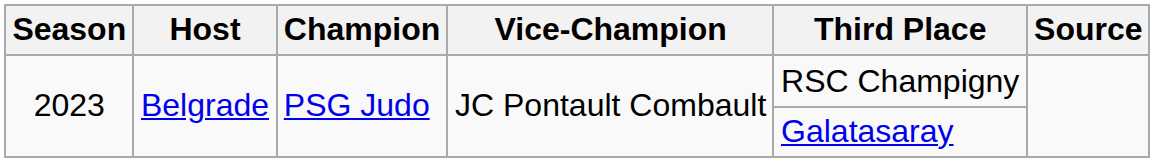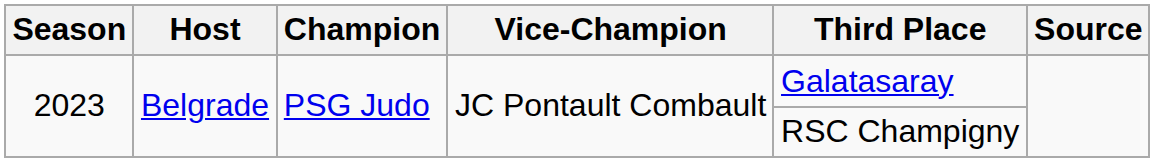row 2 | Third Place: RSC Champigny -> Galatasaray
row 3 | Third Place: Galatasaray -> RSC Champigny
